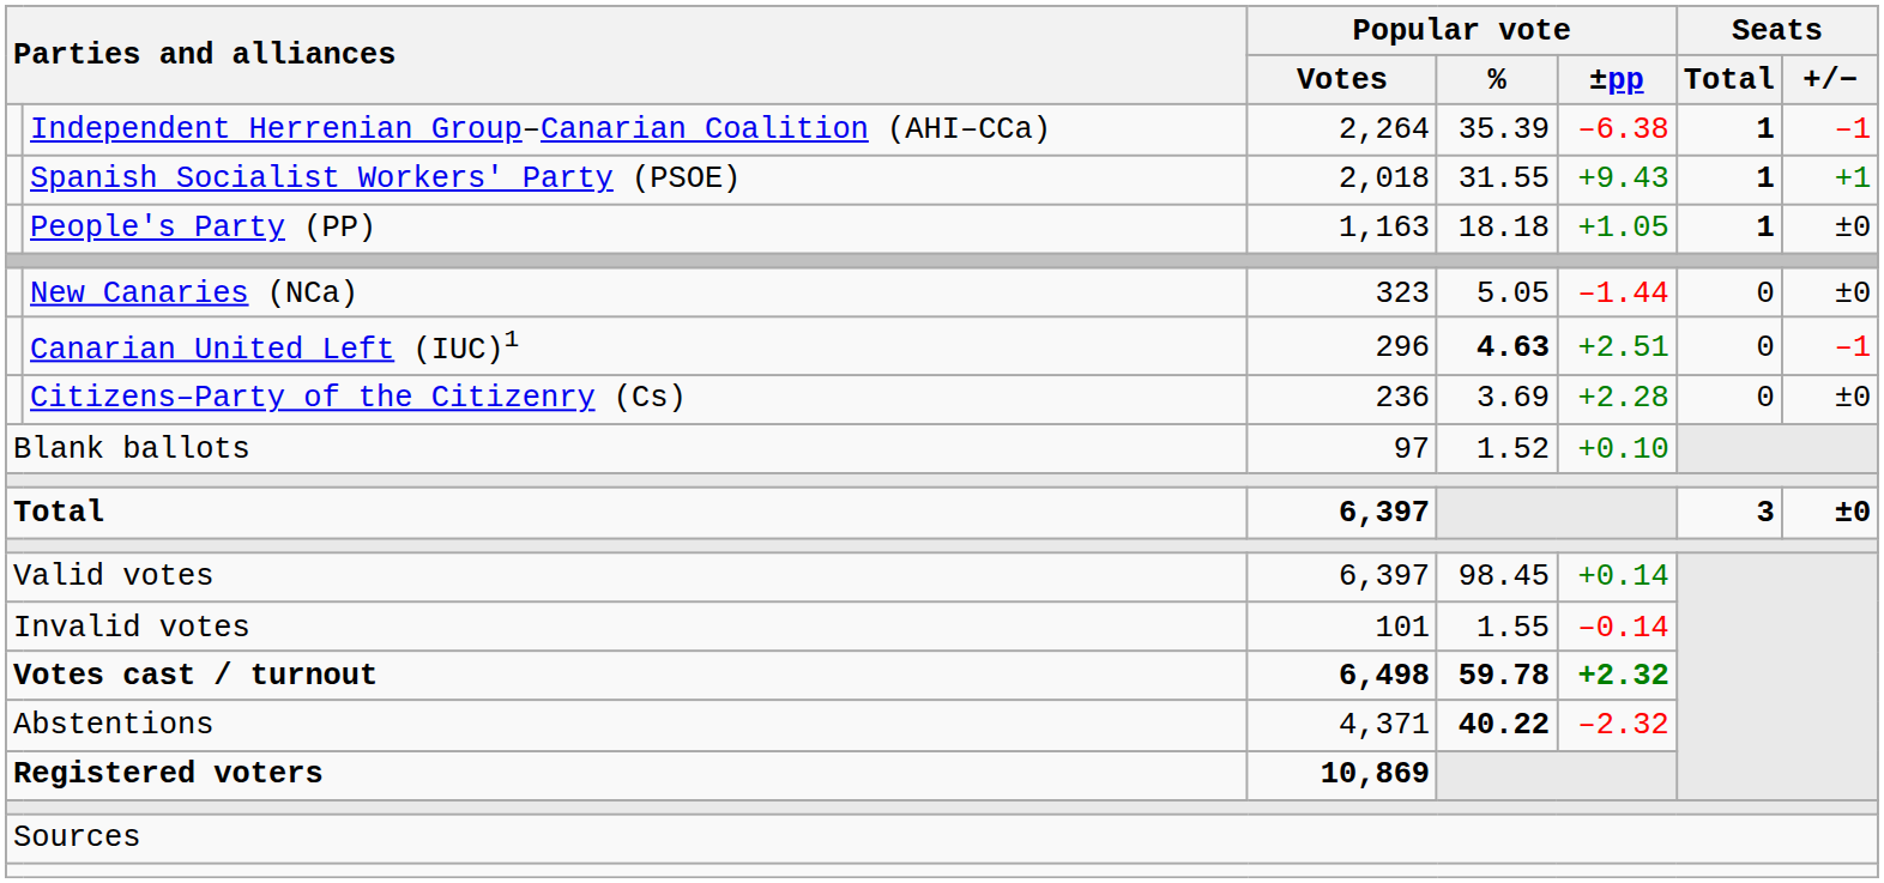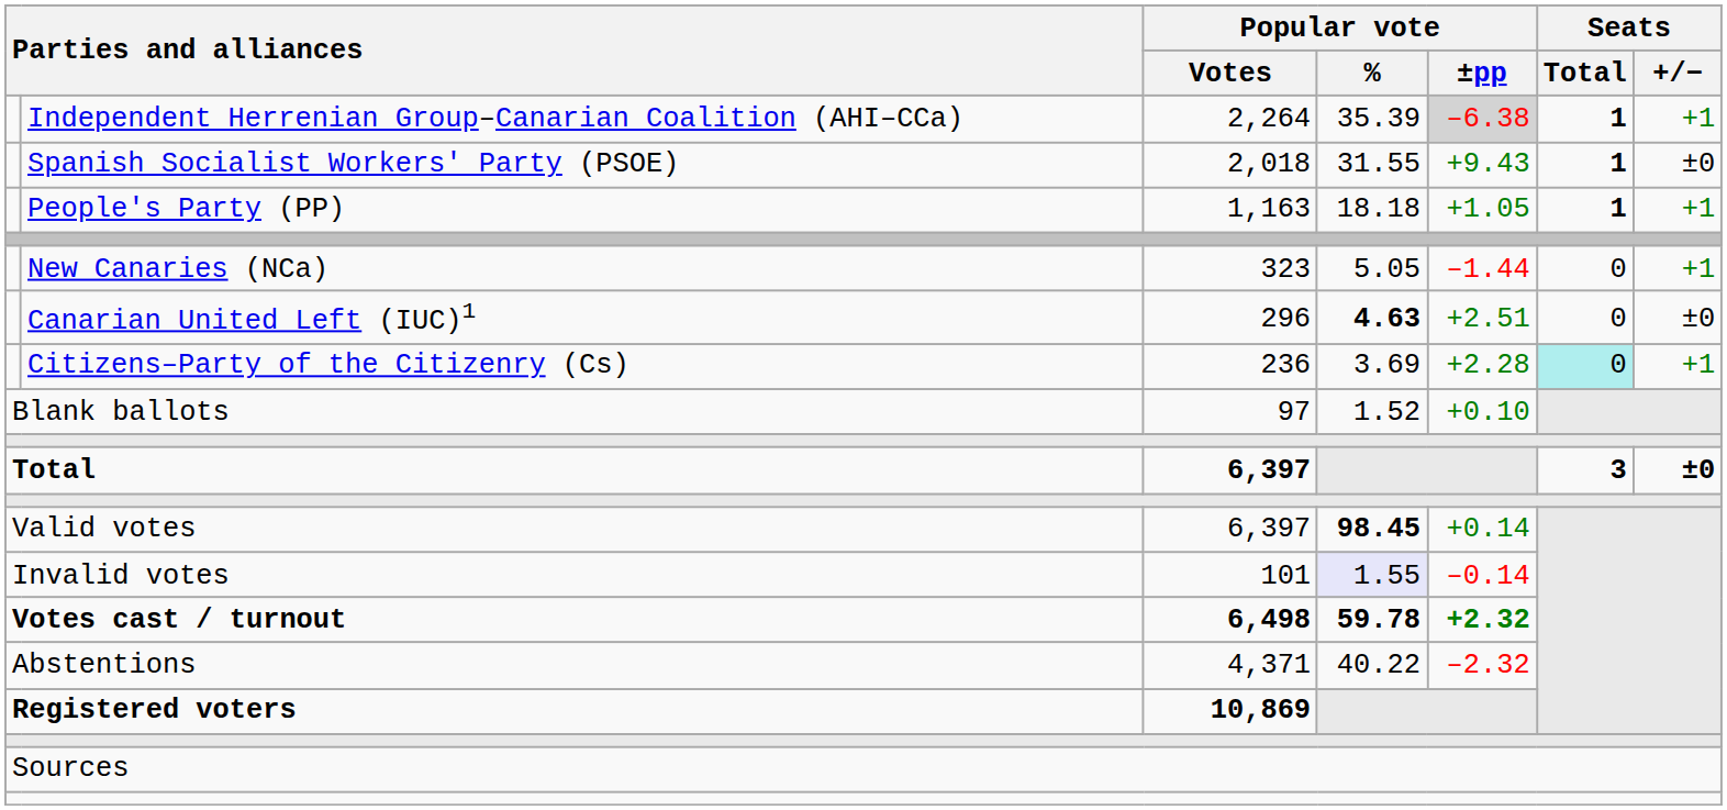Independent Herrenian Group–Canarian Coalition (AHI–CCa) | Popular vote / ±pp: no background -> lightgrey background
Independent Herrenian Group–Canarian Coalition (AHI–CCa) | Seats / +/−: –1 -> +1
Spanish Socialist Workers' Party (PSOE) | Seats / +/−: +1 -> ±0
People's Party (PP) | Seats / +/−: ±0 -> +1
New Canaries (NCa) | Seats / +/−: ±0 -> +1
Canarian United Left (IUC)1 | Seats / +/−: –1 -> ±0
Citizens–Party of the Citizenry (Cs) | Seats / Total: no background -> paleturquoise background
Citizens–Party of the Citizenry (Cs) | Seats / +/−: ±0 -> +1
Valid votes | Popular vote / %: normal -> bold
Invalid votes | Popular vote / %: no background -> lavender background
Abstentions | Popular vote / %: bold -> normal
